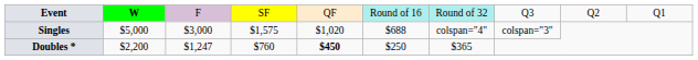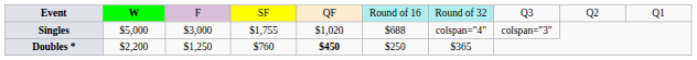Singles | column 4: $1,575 -> $1,755
Doubles * | column 3: $1,247 -> $1,250
